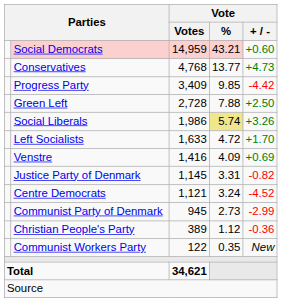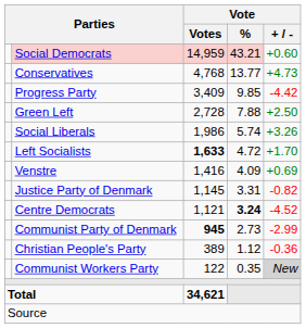Social Liberals | Vote / %: khaki background -> no background
Left Socialists | Vote / Votes: normal -> bold
Centre Democrats | Vote / %: normal -> bold
Communist Party of Denmark | Vote / Votes: normal -> bold
Communist Workers Party | Vote / + / -: no background -> lightgrey background
